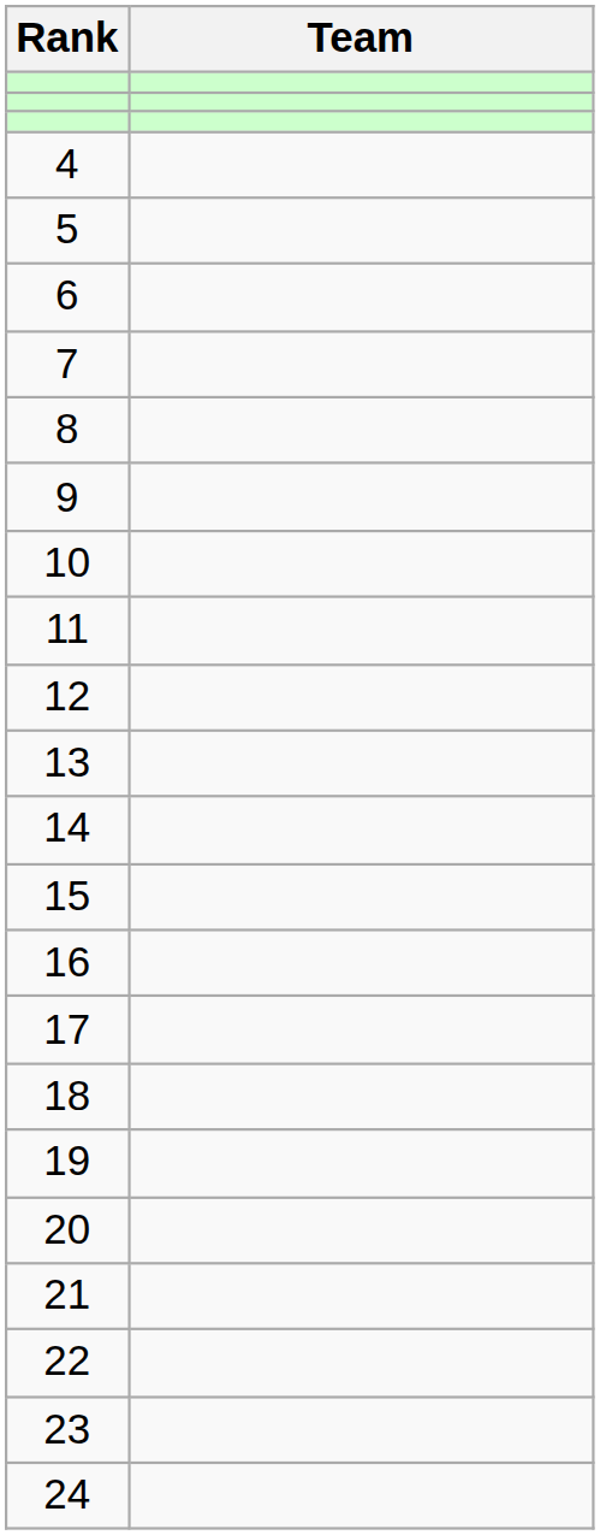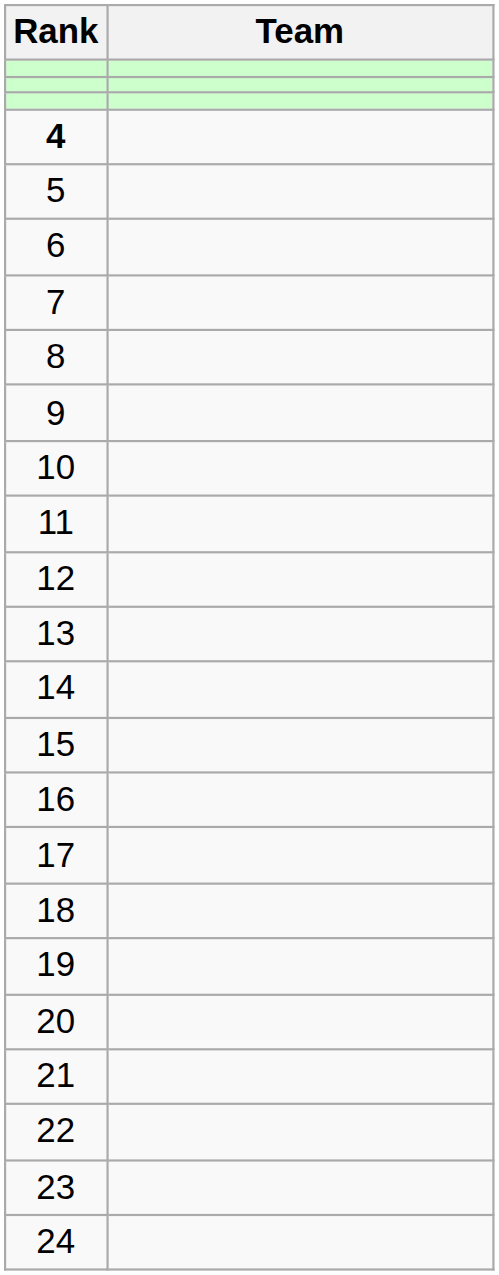row 5 | Rank: normal -> bold
